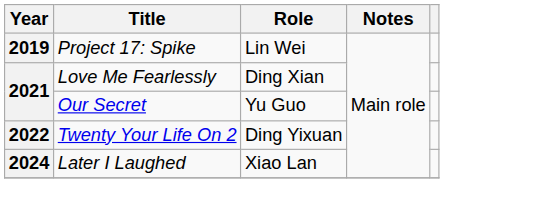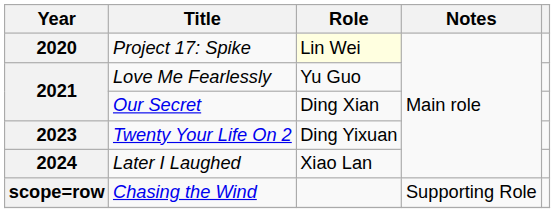Project 17: Spike | Year: 2019 -> 2020
Project 17: Spike | Role: no background -> lightyellow background
Love Me Fearlessly | Role: Ding Xian -> Yu Guo
Our Secret | Role: Yu Guo -> Ding Xian
Twenty Your Life On 2 | Year: 2022 -> 2023
+ row: scope=row | Chasing the Wind | Supporting Role
